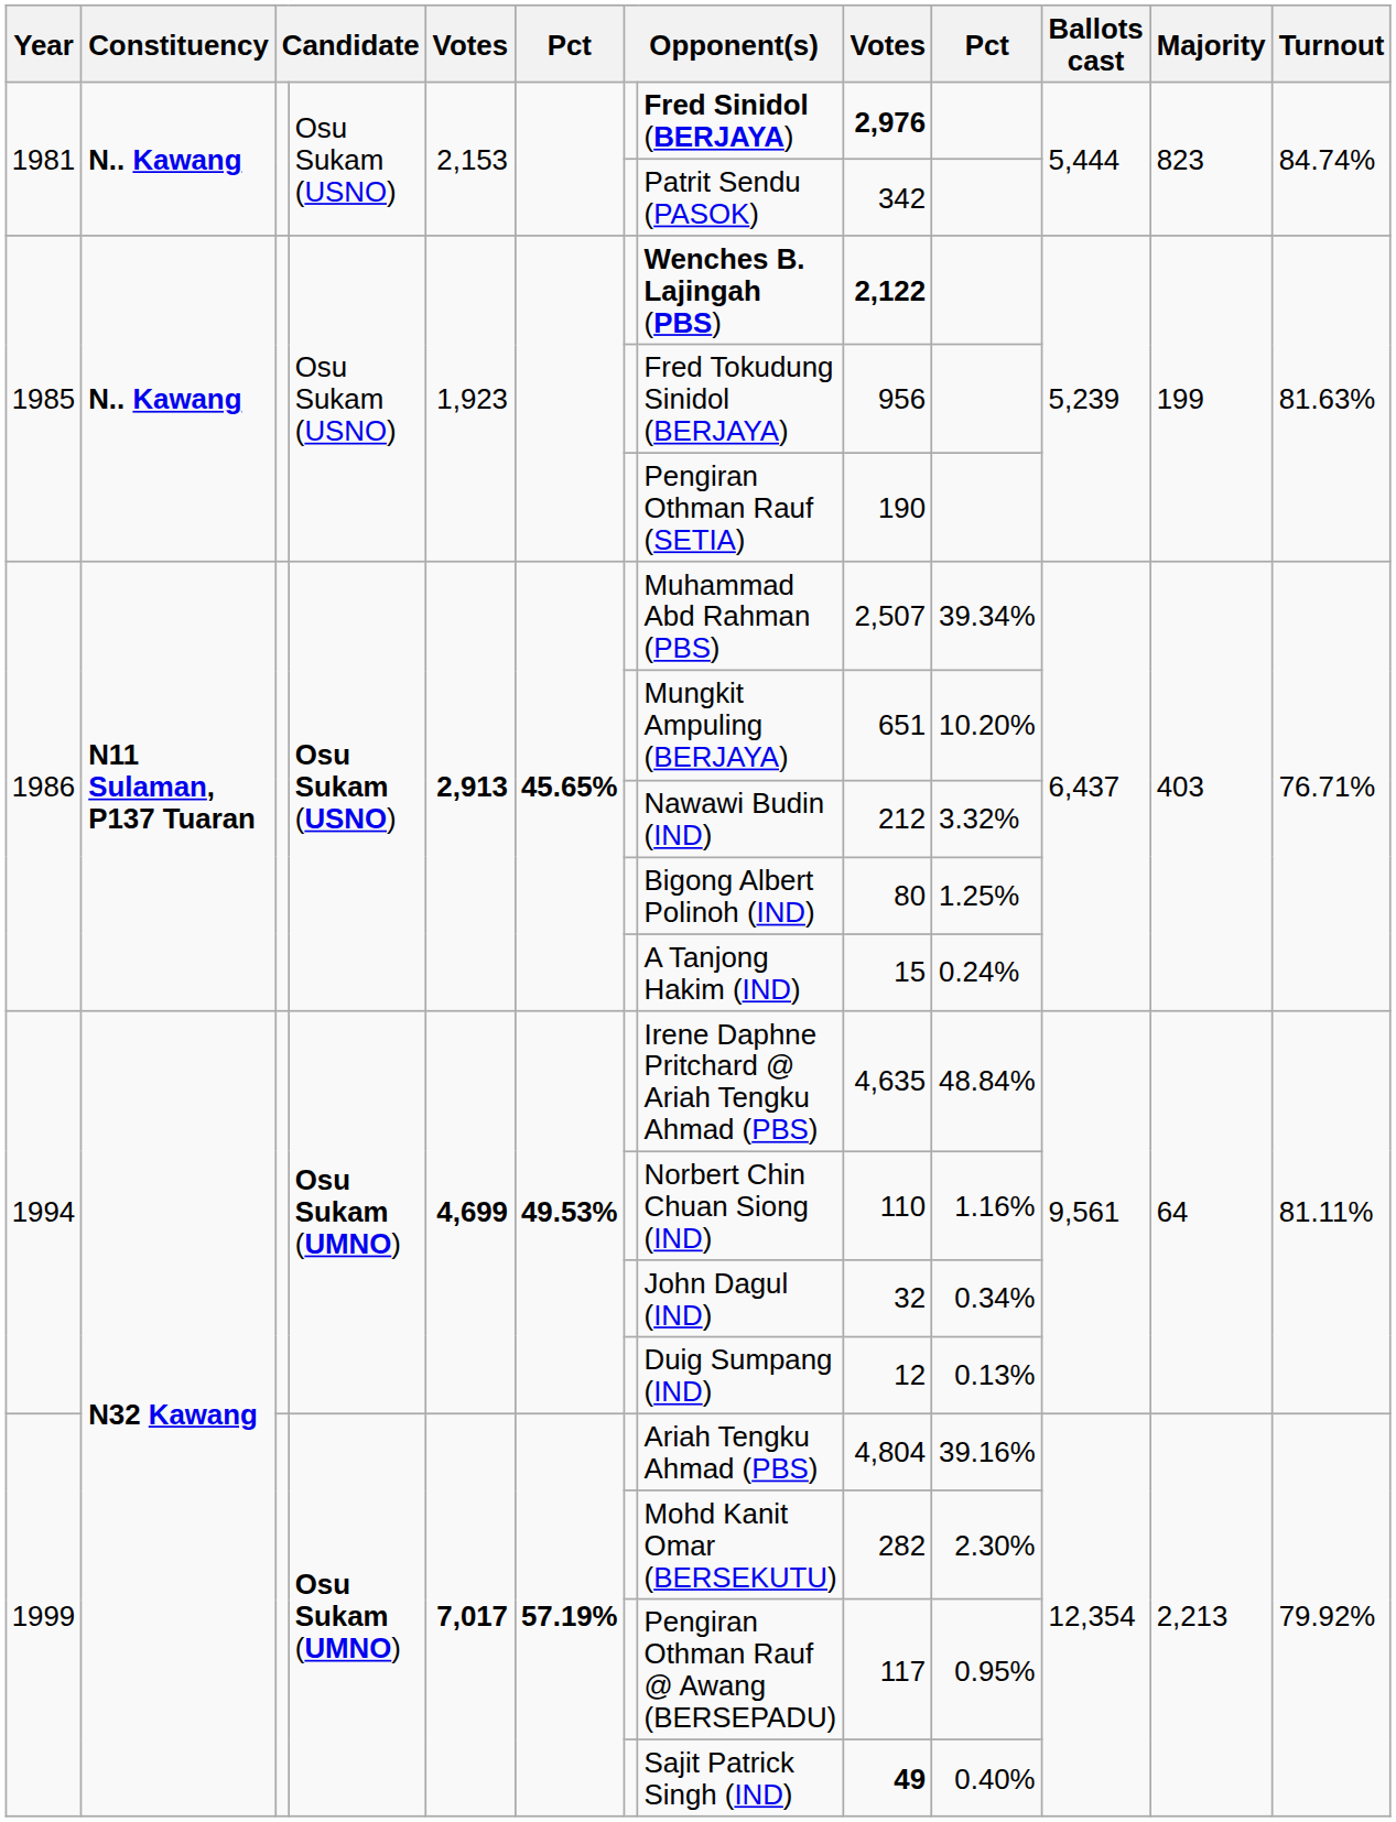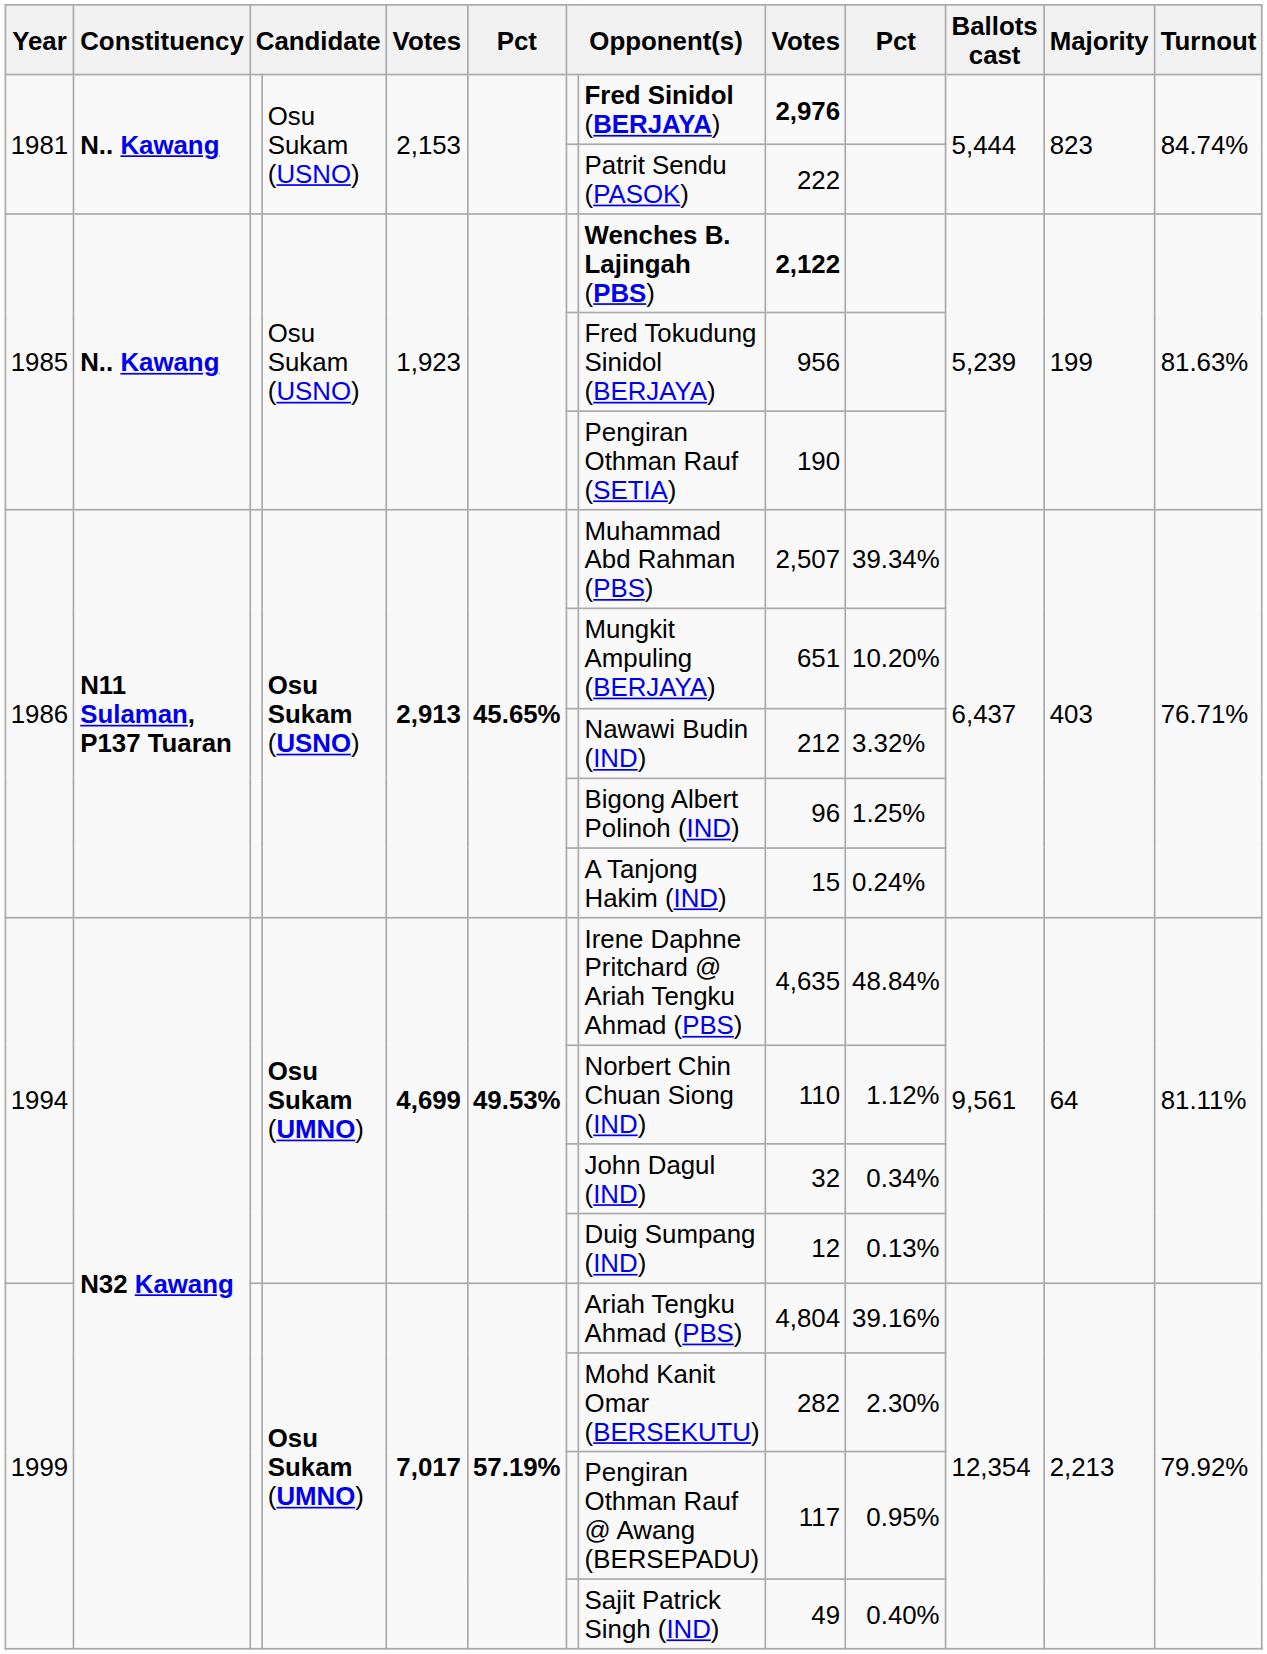row 3 | column 9: 342 -> 222
row 10 | column 9: 80 -> 96
row 13 | column 10: 1.16% -> 1.12%
row 19 | column 9: bold -> normal
